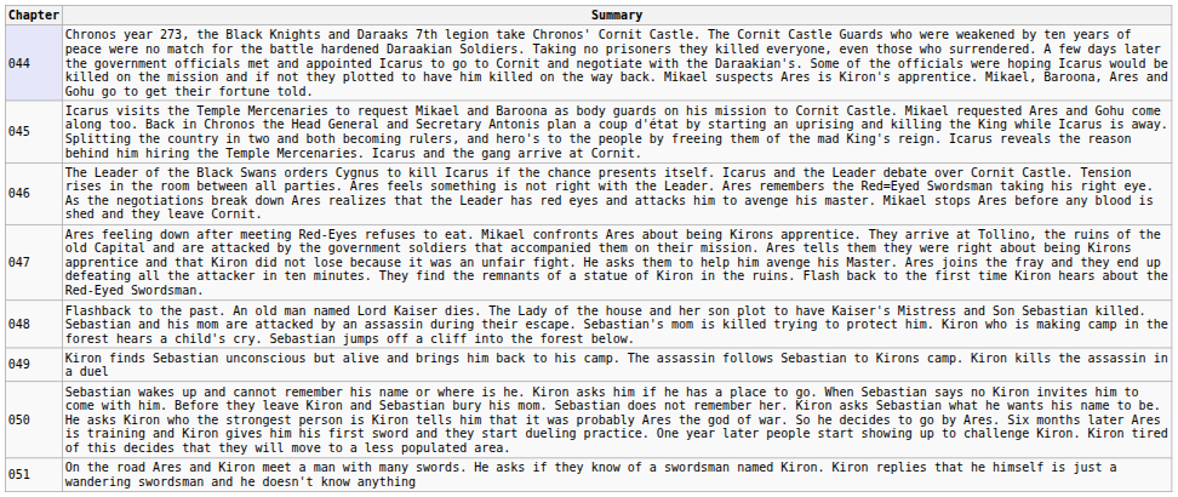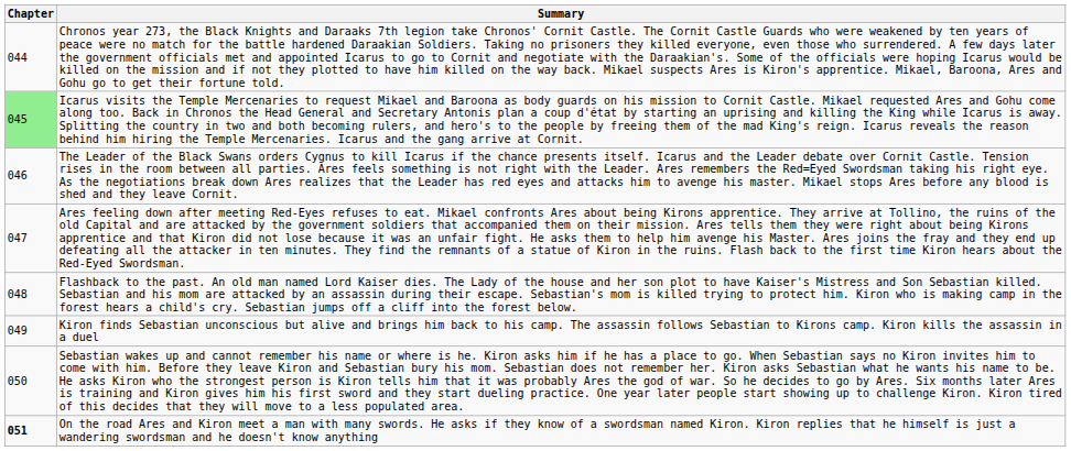row 2 | Chapter: lavender background -> no background
row 3 | Chapter: no background -> lightgreen background
row 9 | Chapter: normal -> bold
